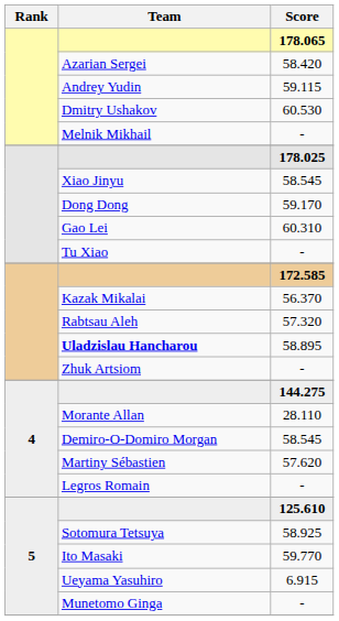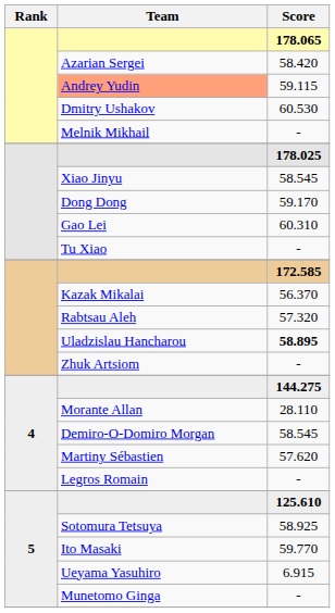Andrey Yudin | Team: no background -> lightsalmon background
Uladzislau Hancharou | Team: bold -> normal
Uladzislau Hancharou | Score: normal -> bold
